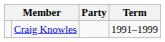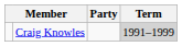Craig Knowles | Term: no background -> lightgrey background
